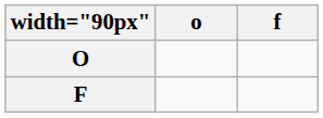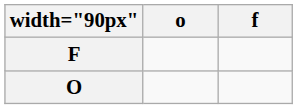rows swapped: O <-> F
